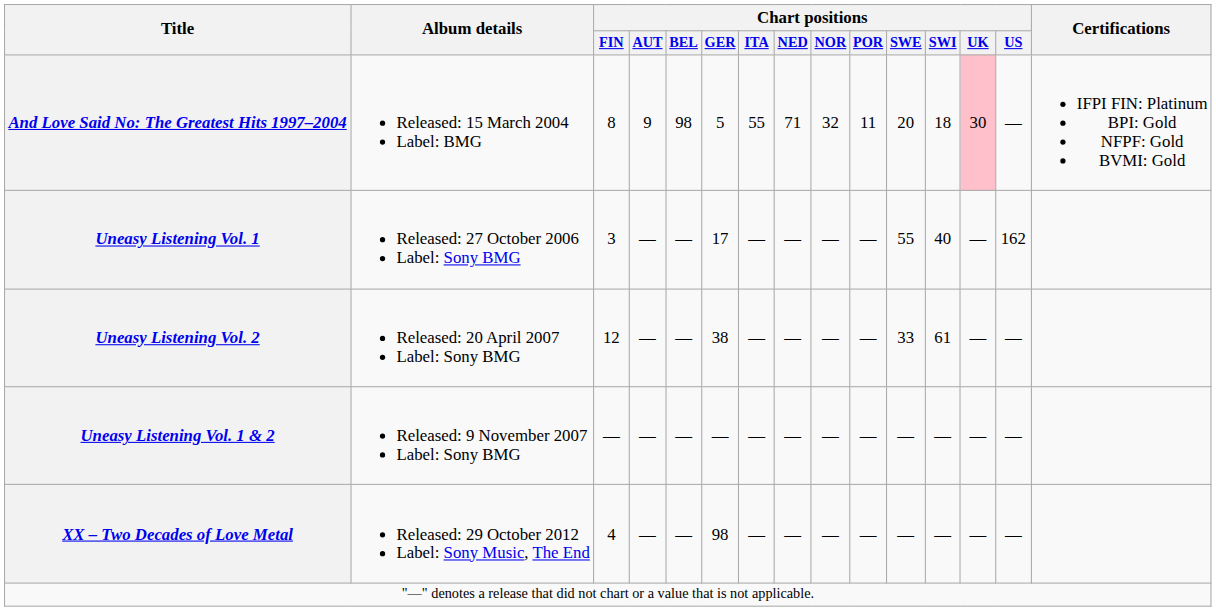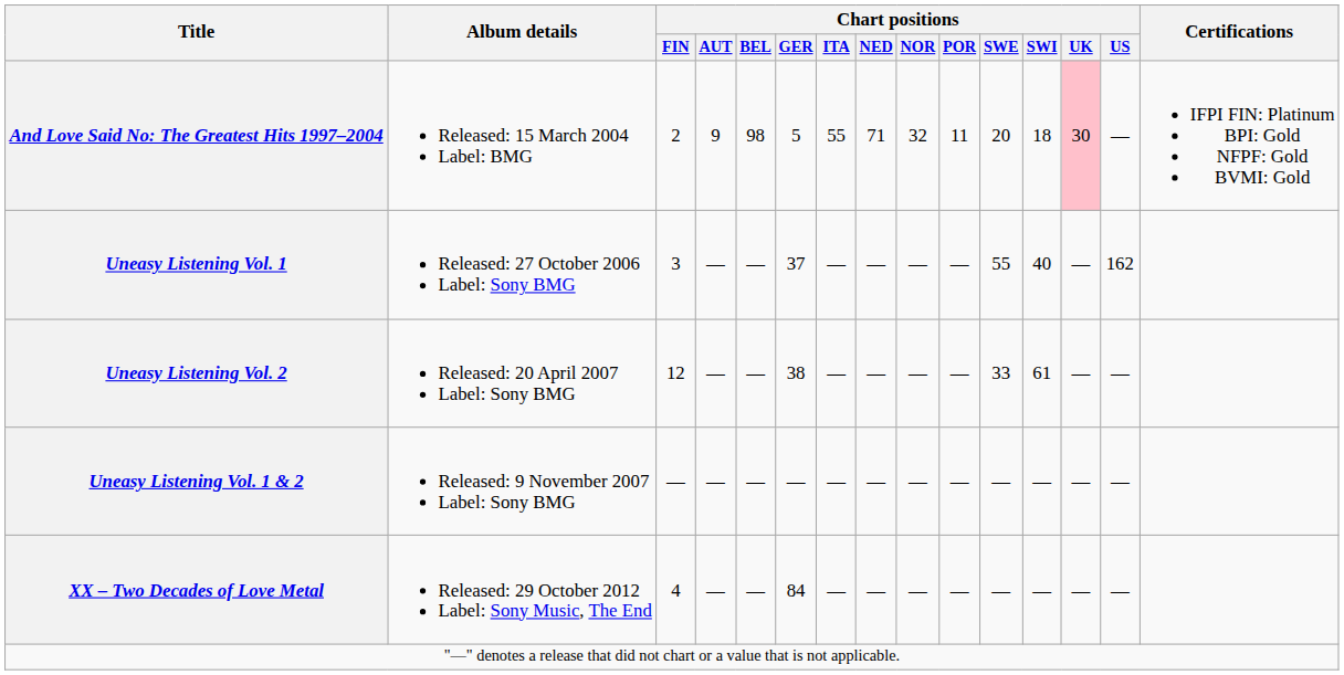And Love Said No: The Greatest Hits 1997–2004 | Chart positions / FIN: 8 -> 2
Uneasy Listening Vol. 1 | Chart positions / GER: 17 -> 37
XX – Two Decades of Love Metal | Chart positions / GER: 98 -> 84
